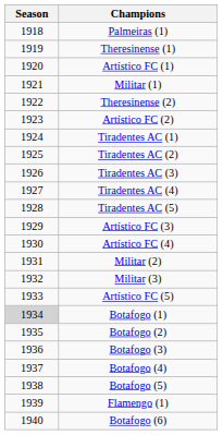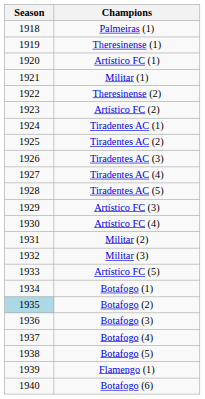Botafogo (1) | Season: lightgrey background -> no background
Botafogo (2) | Season: no background -> lightblue background
